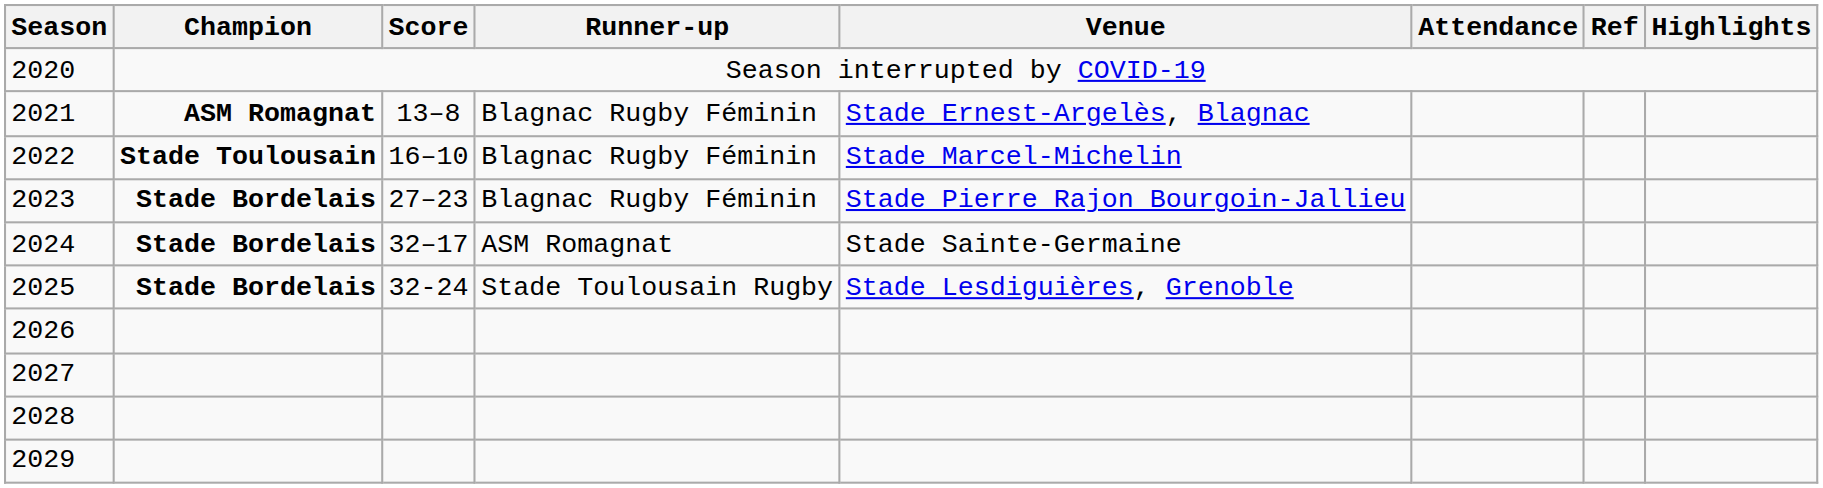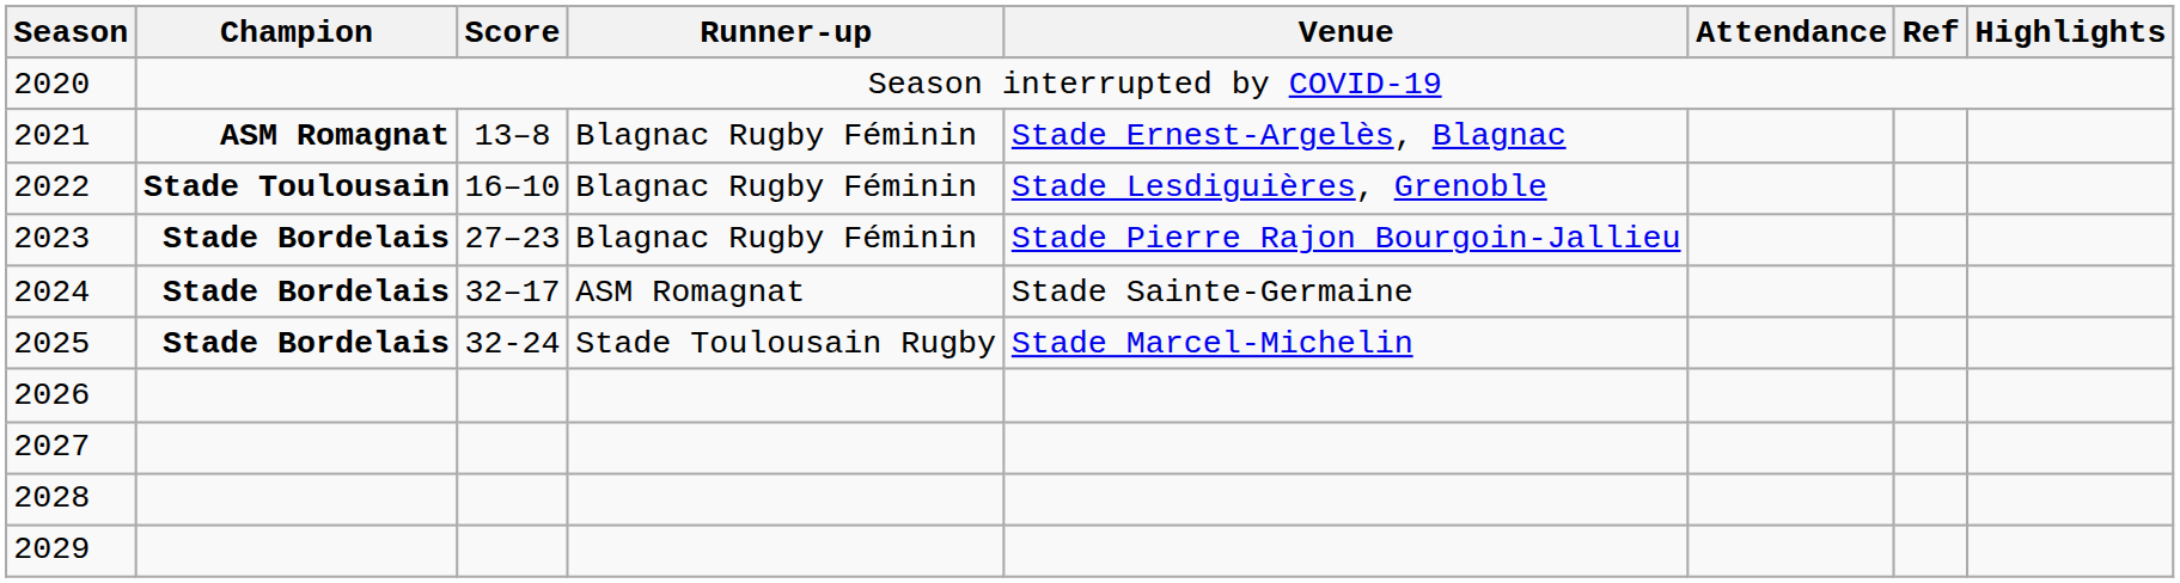2022 | Venue: Stade Marcel-Michelin -> Stade Lesdiguières, Grenoble
2025 | Venue: Stade Lesdiguières, Grenoble -> Stade Marcel-Michelin
